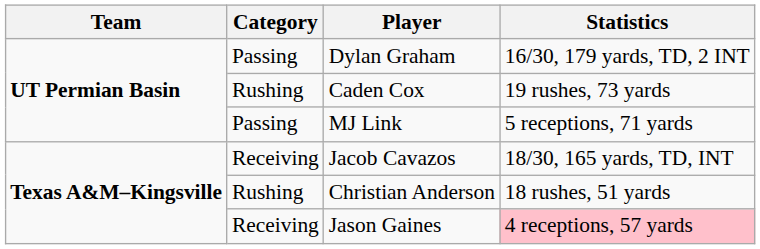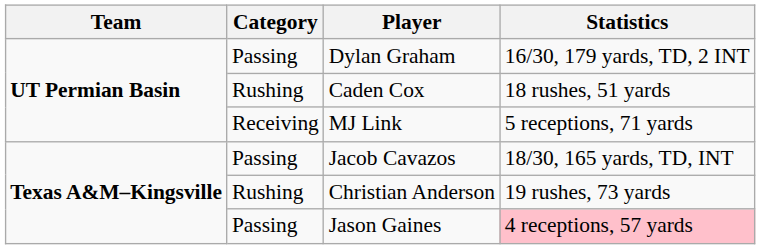Caden Cox | Statistics: 19 rushes, 73 yards -> 18 rushes, 51 yards
MJ Link | Category: Passing -> Receiving
Jacob Cavazos | Category: Receiving -> Passing
Christian Anderson | Statistics: 18 rushes, 51 yards -> 19 rushes, 73 yards
Jason Gaines | Category: Receiving -> Passing
